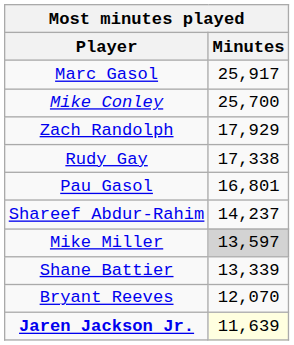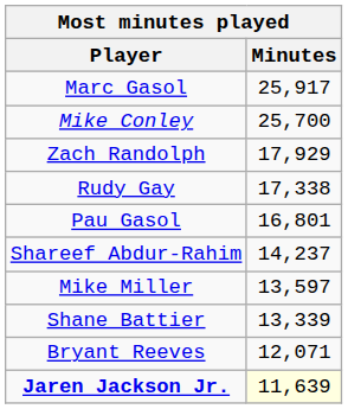Mike Miller | Minutes: lightgrey background -> no background
Bryant Reeves | Minutes: 12,070 -> 12,071
